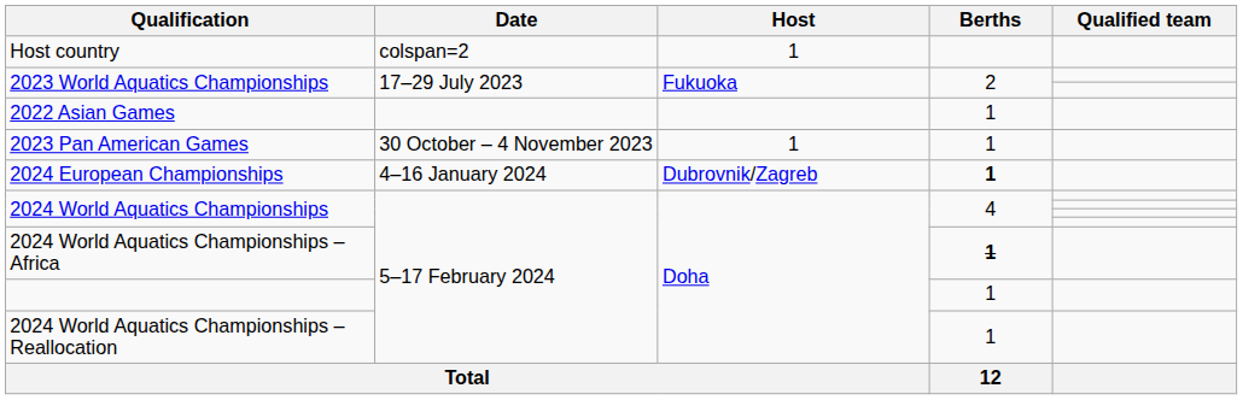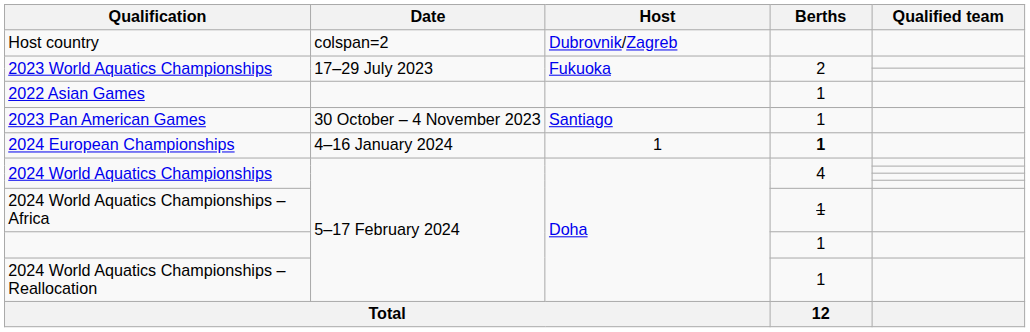Host country | Host: 1 -> Dubrovnik/Zagreb
2023 Pan American Games | Host: 1 -> Santiago
2024 European Championships | Host: Dubrovnik/Zagreb -> 1
2024 World Aquatics Championships – Africa | Berths: bold -> normal
